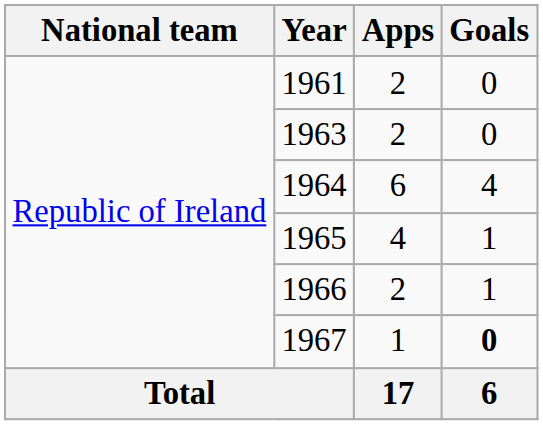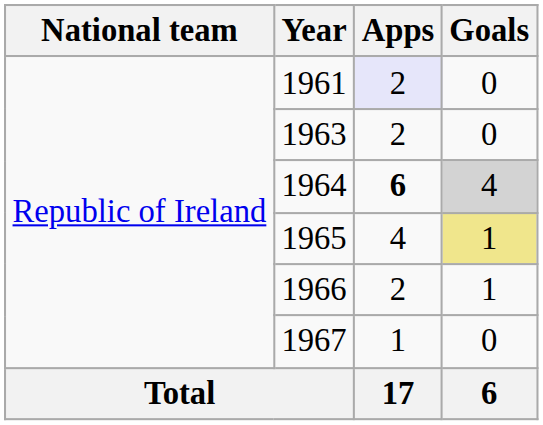1961 | Apps: no background -> lavender background
1964 | Apps: normal -> bold
1964 | Goals: no background -> lightgrey background
1965 | Goals: no background -> khaki background
1967 | Goals: bold -> normal
